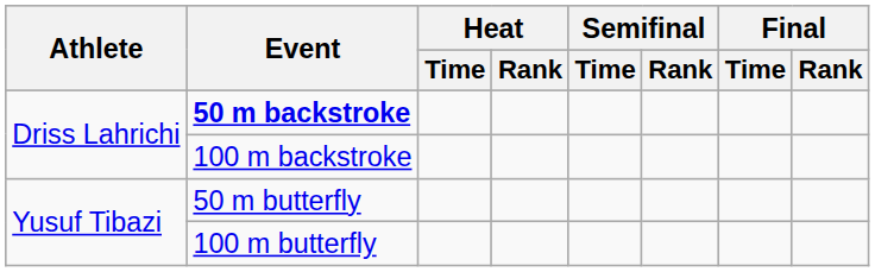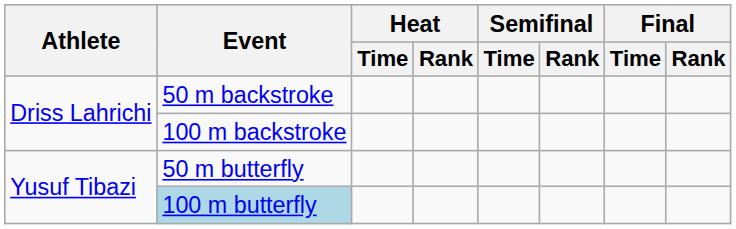50 m backstroke | Event: bold -> normal
100 m butterfly | Event: no background -> lightblue background
